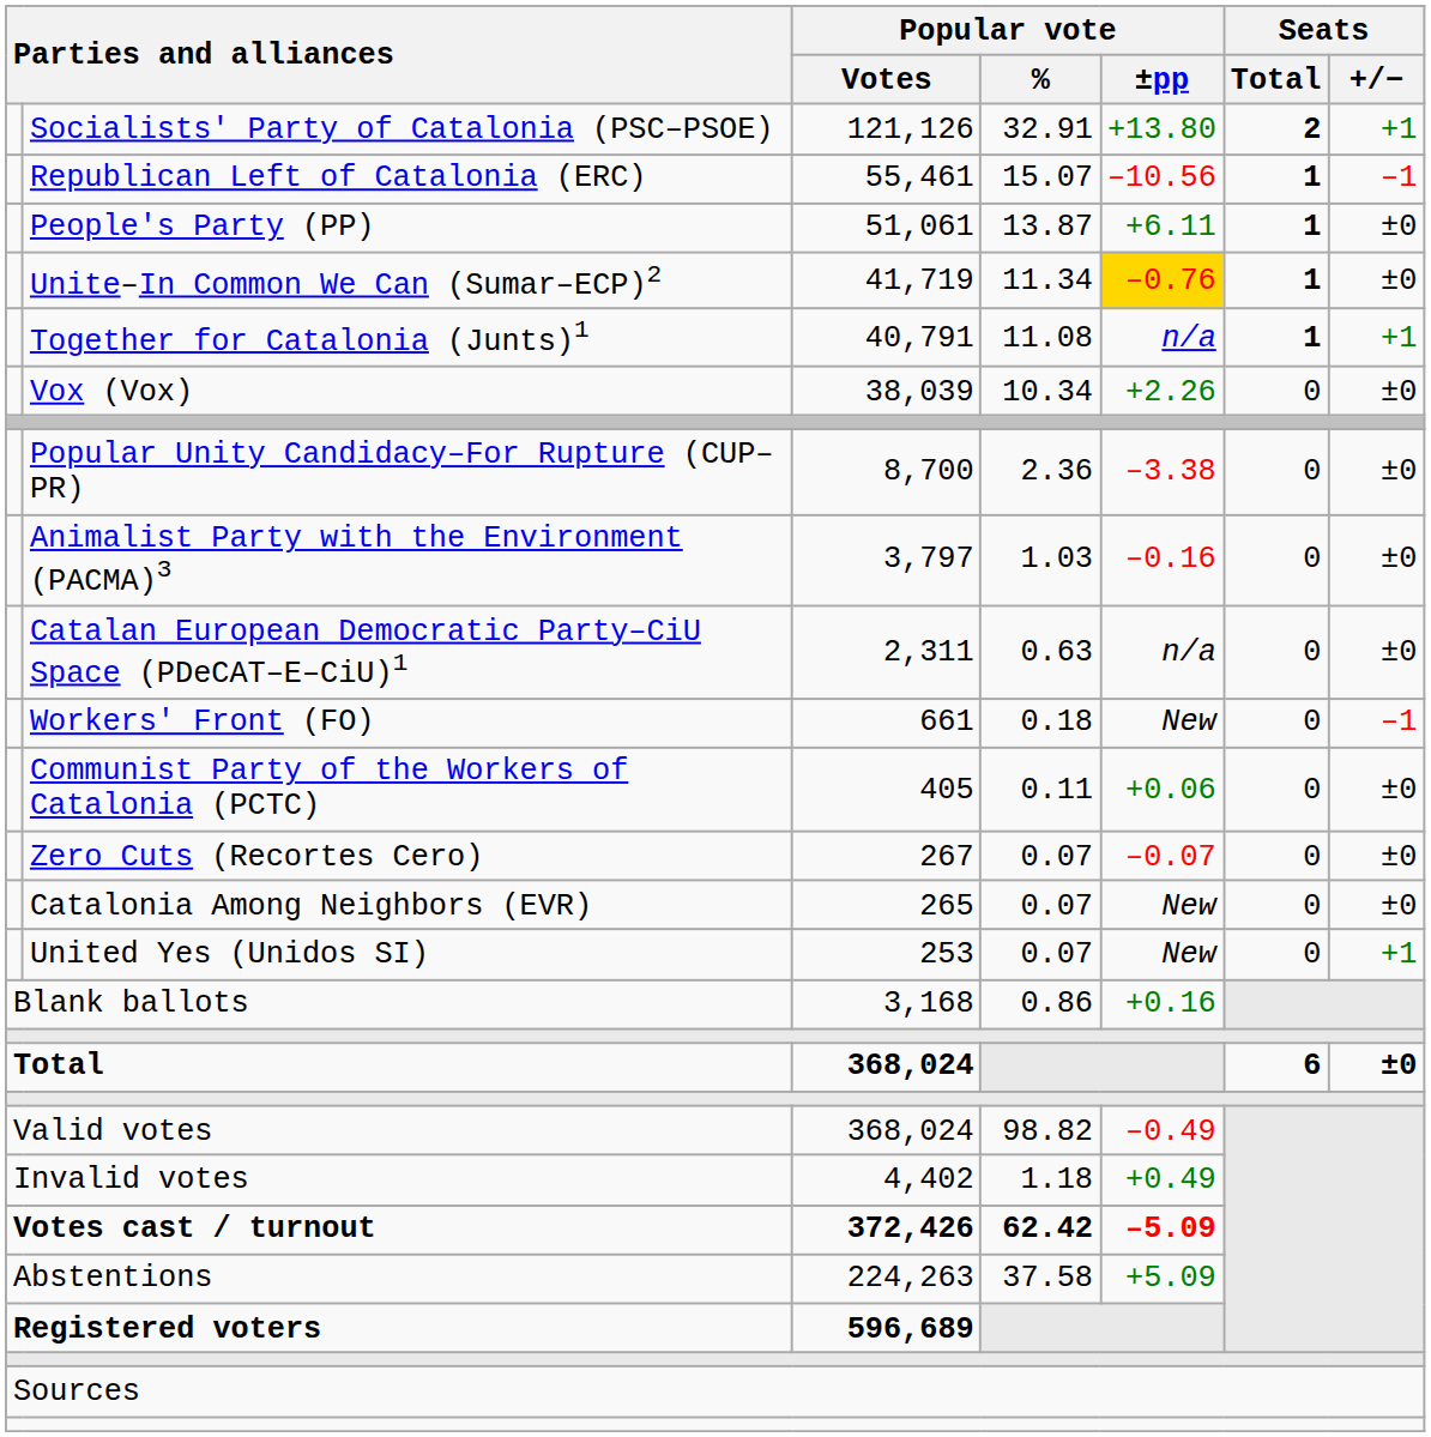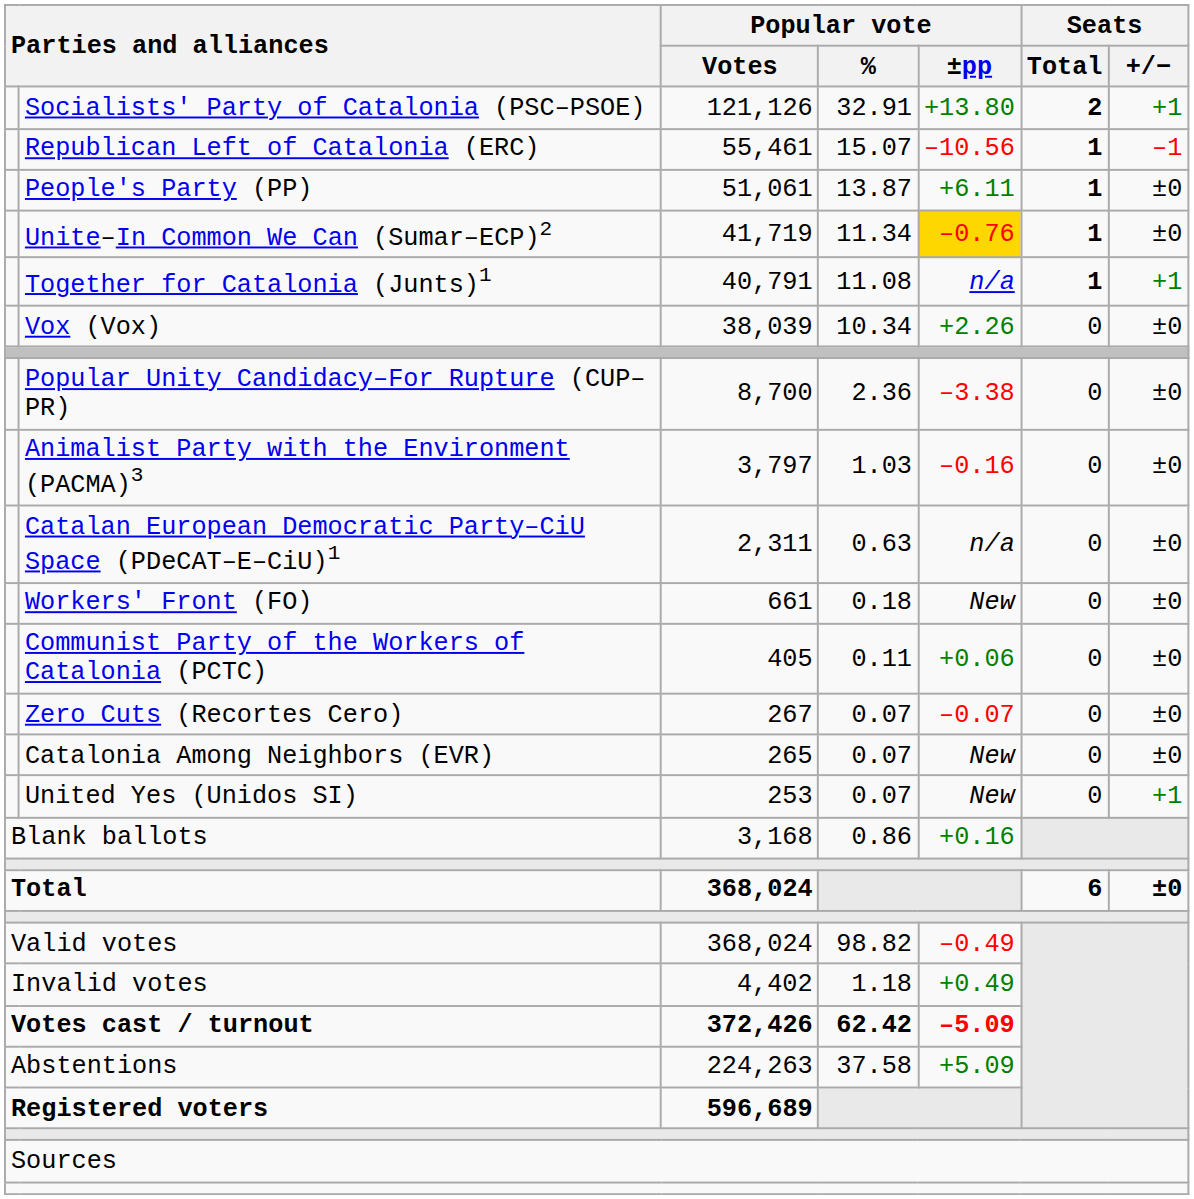Workers' Front (FO) | Seats / +/−: –1 -> ±0
